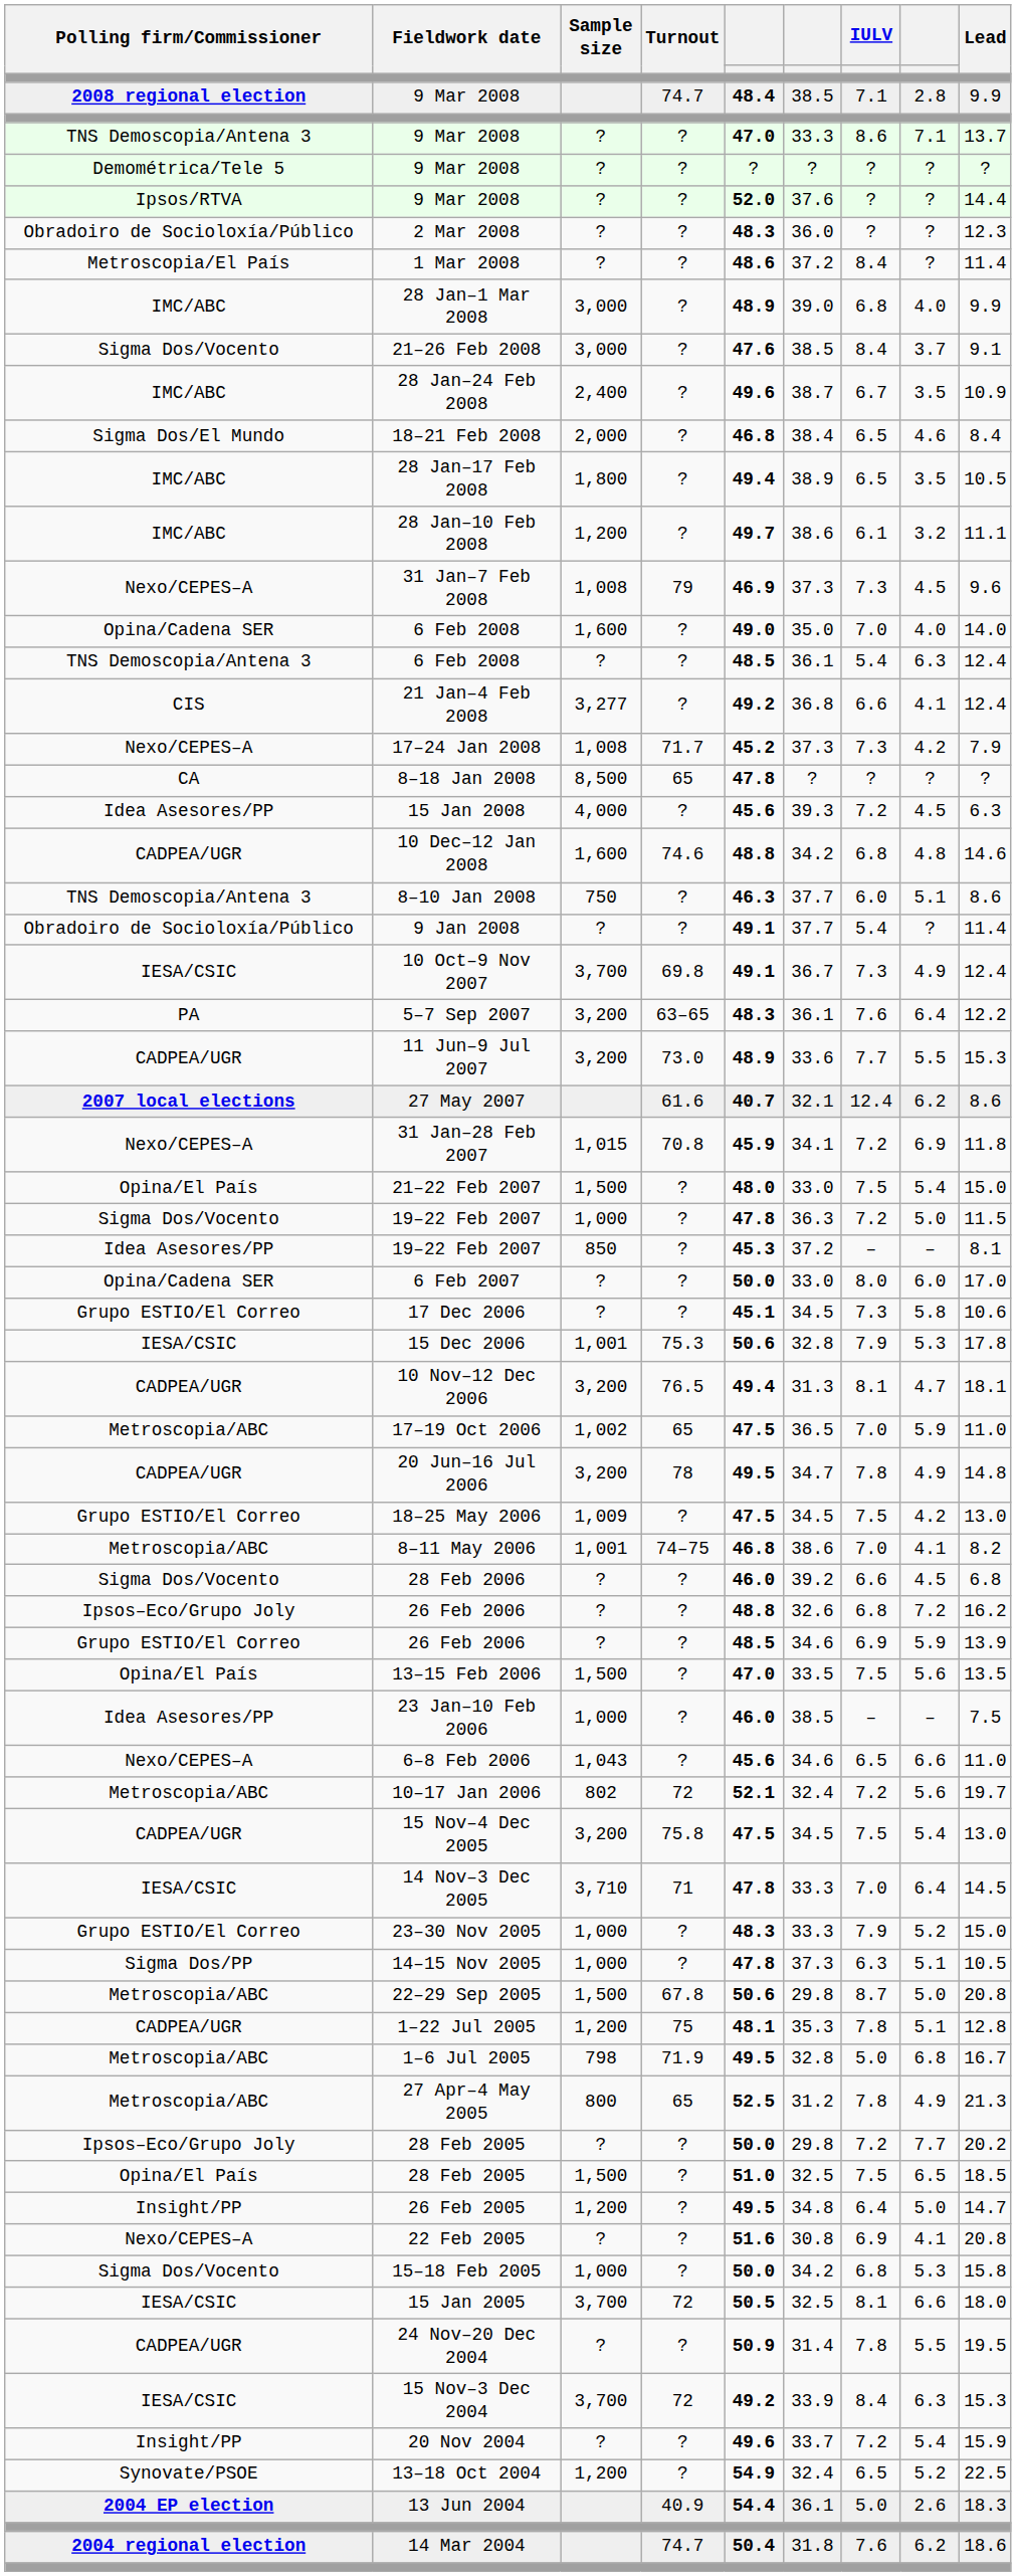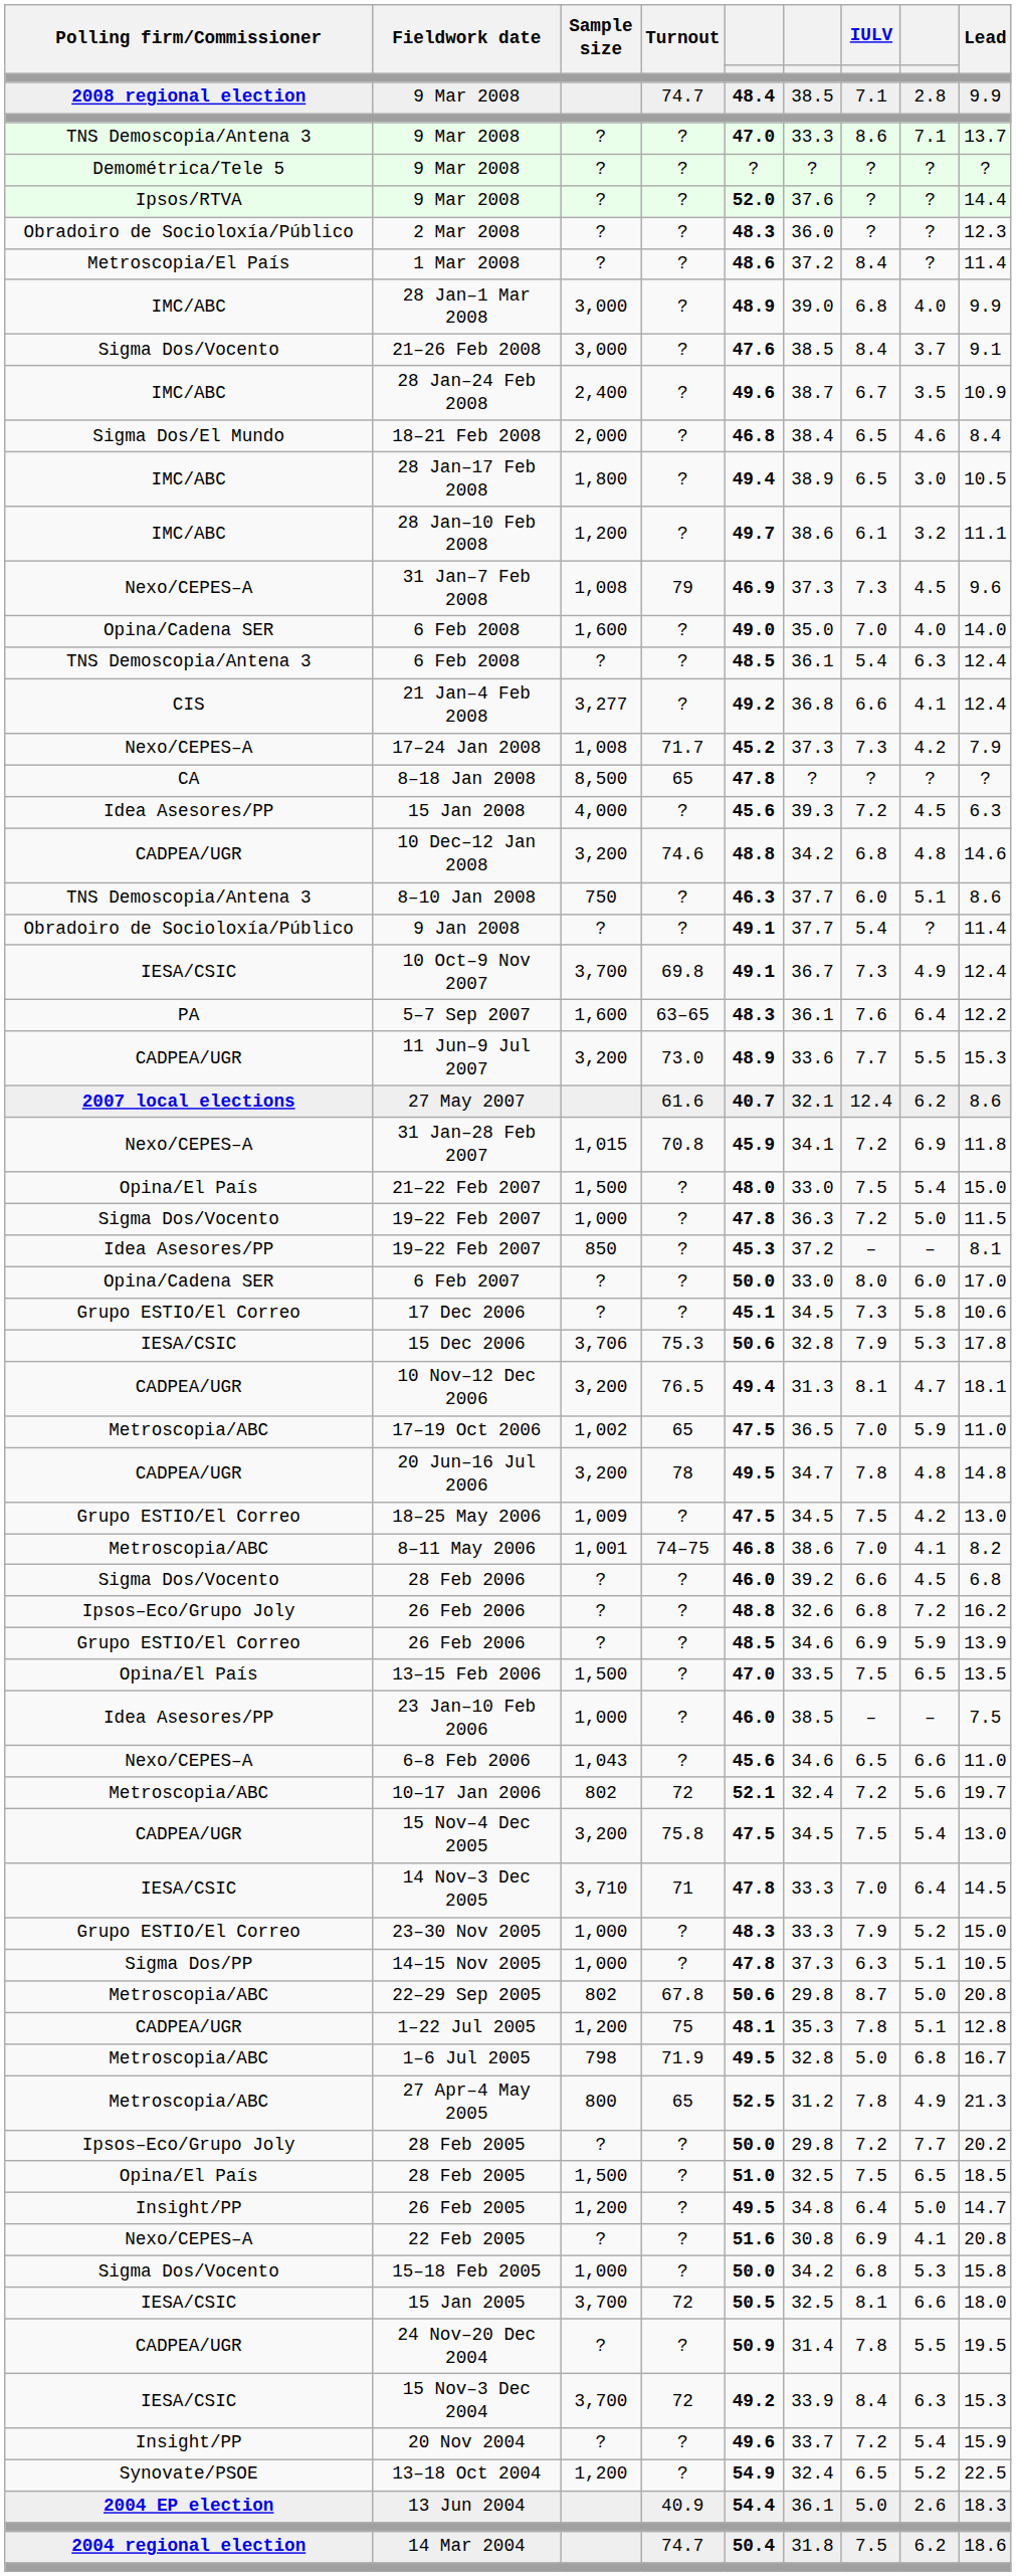28 Jan–17 Feb 2008 | column 8: 3.5 -> 3.0
10 Dec–12 Jan 2008 | Sample size: 1,600 -> 3,200
5–7 Sep 2007 | Sample size: 3,200 -> 1,600
15 Dec 2006 | Sample size: 1,001 -> 3,706
20 Jun–16 Jul 2006 | column 8: 4.9 -> 4.8
13–15 Feb 2006 | column 8: 5.6 -> 6.5
22–29 Sep 2005 | Sample size: 1,500 -> 802
14 Mar 2004 | IULV: 7.6 -> 7.5
